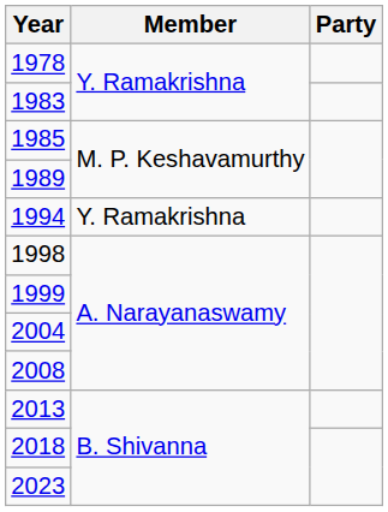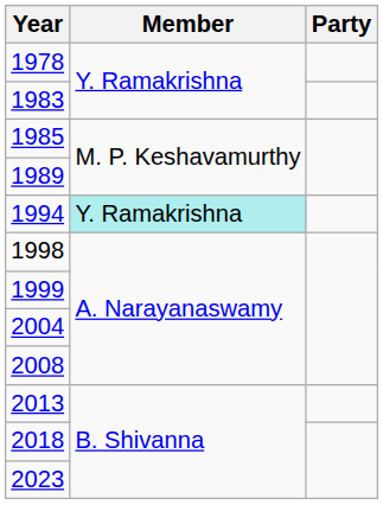1994 | Member: no background -> paleturquoise background
